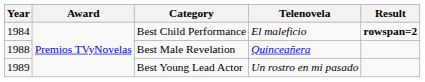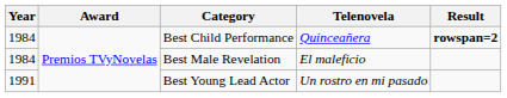Best Child Performance | Telenovela: El maleficio -> Quinceañera
Best Male Revelation | Year: 1988 -> 1984
Best Male Revelation | Telenovela: Quinceañera -> El maleficio
Best Young Lead Actor | Year: 1989 -> 1991
